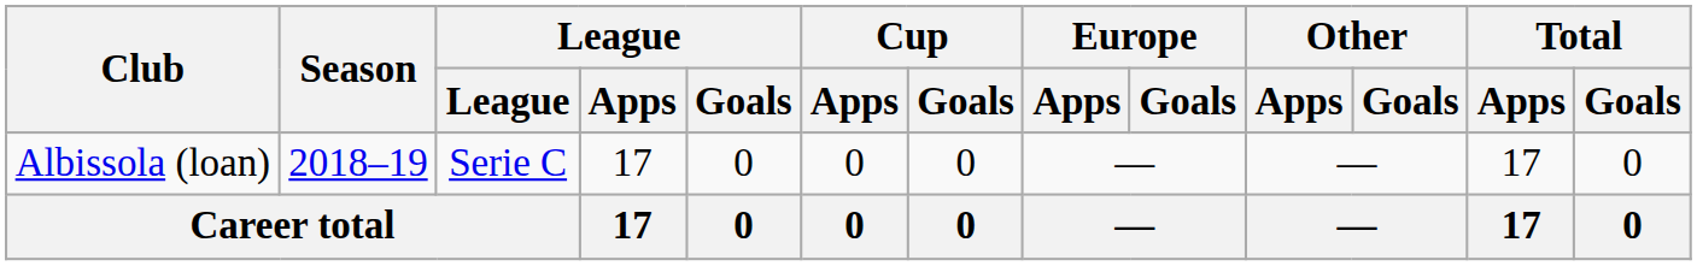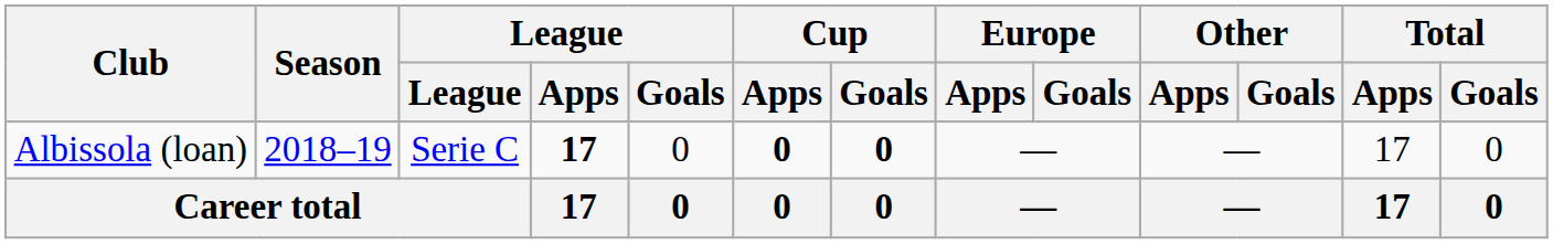Albissola (loan) | League / Apps: normal -> bold
Albissola (loan) | Cup / Apps: normal -> bold
Albissola (loan) | Cup / Goals: normal -> bold
